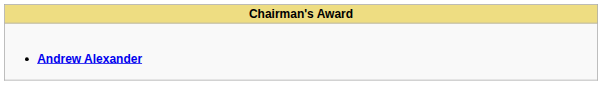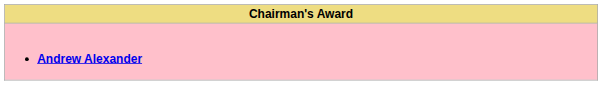row 2 | column 1: no background -> pink background
